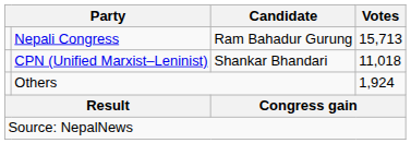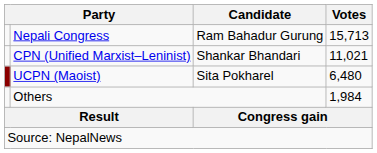CPN (Unified Marxist–Leninist) | Votes: 11,018 -> 11,021
+ row: UCPN (Maoist) | Sita Pokharel | 6,480
Others | Votes: 1,924 -> 1,984
